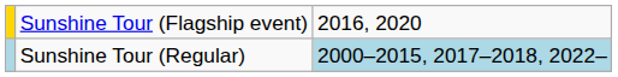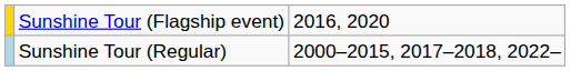Sunshine Tour (Regular) | column 3: lightblue background -> no background
